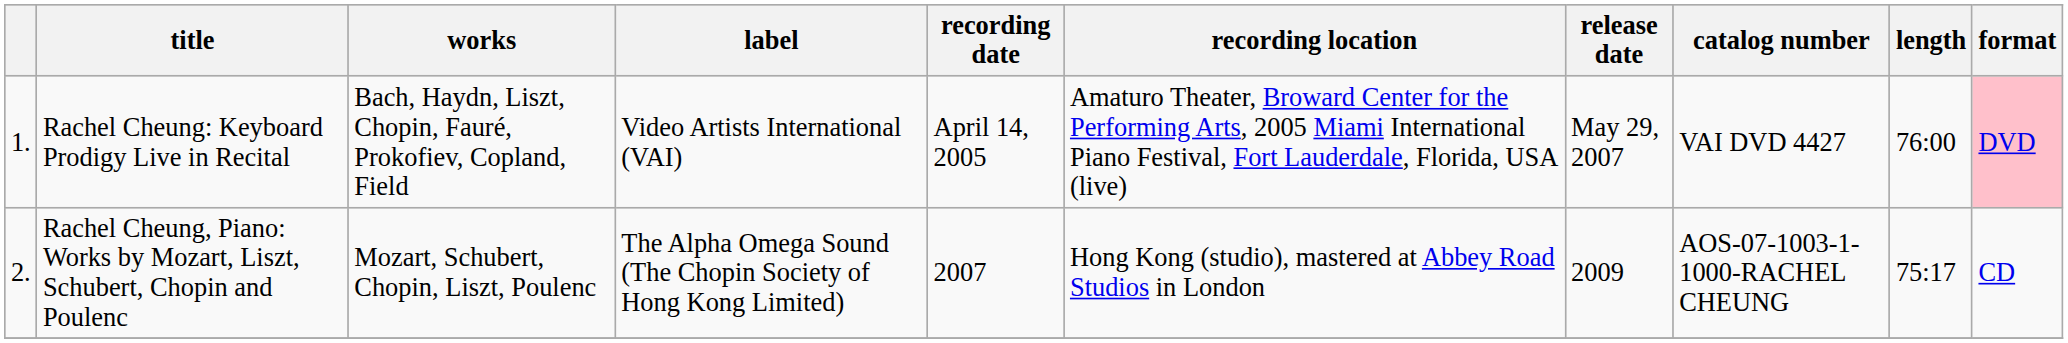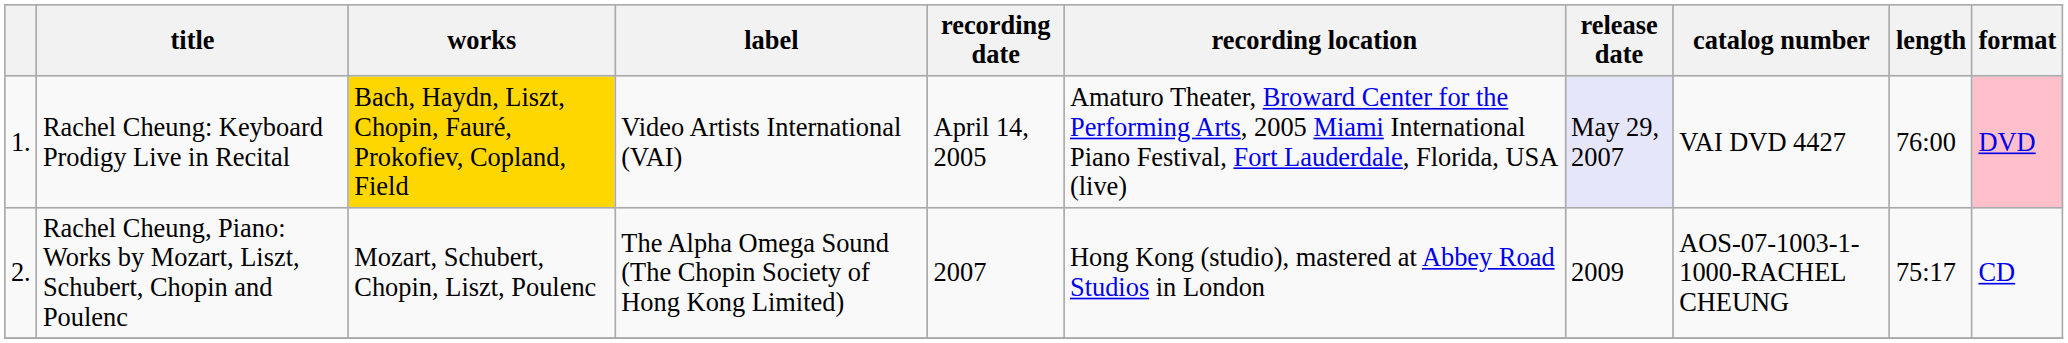Rachel Cheung: Keyboard Prodigy Live in Recital | works: no background -> gold background
Rachel Cheung: Keyboard Prodigy Live in Recital | release date: no background -> lavender background
